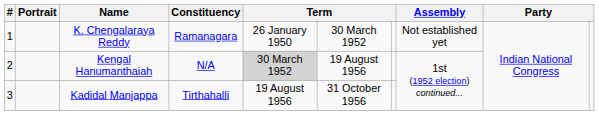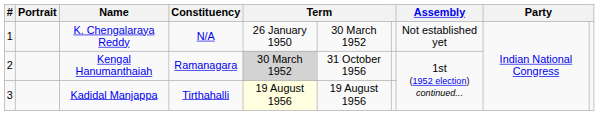K. Chengalaraya Reddy | Constituency: Ramanagara -> N/A
Kengal Hanumanthaiah | Constituency: N/A -> Ramanagara
Kengal Hanumanthaiah | column 6: 19 August 1956 -> 31 October 1956
Kadidal Manjappa | column 5: no background -> lightyellow background
Kadidal Manjappa | column 6: 31 October 1956 -> 19 August 1956
